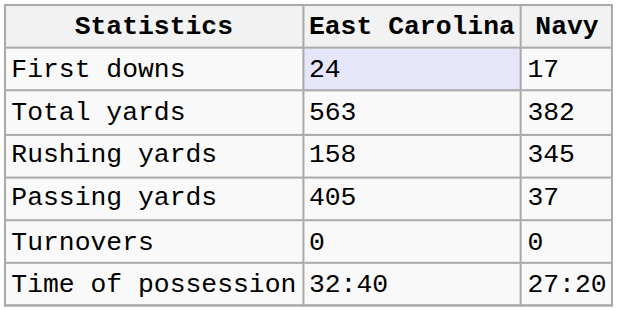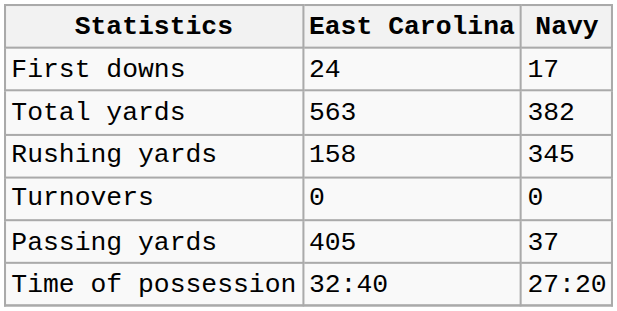First downs | East Carolina: lavender background -> no background
rows swapped: Passing yards <-> Turnovers
